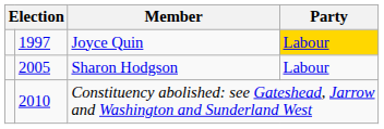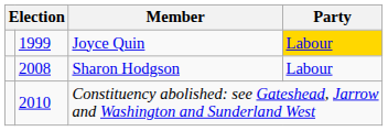Joyce Quin | column 2: 1997 -> 1999
Sharon Hodgson | column 2: 2005 -> 2008
